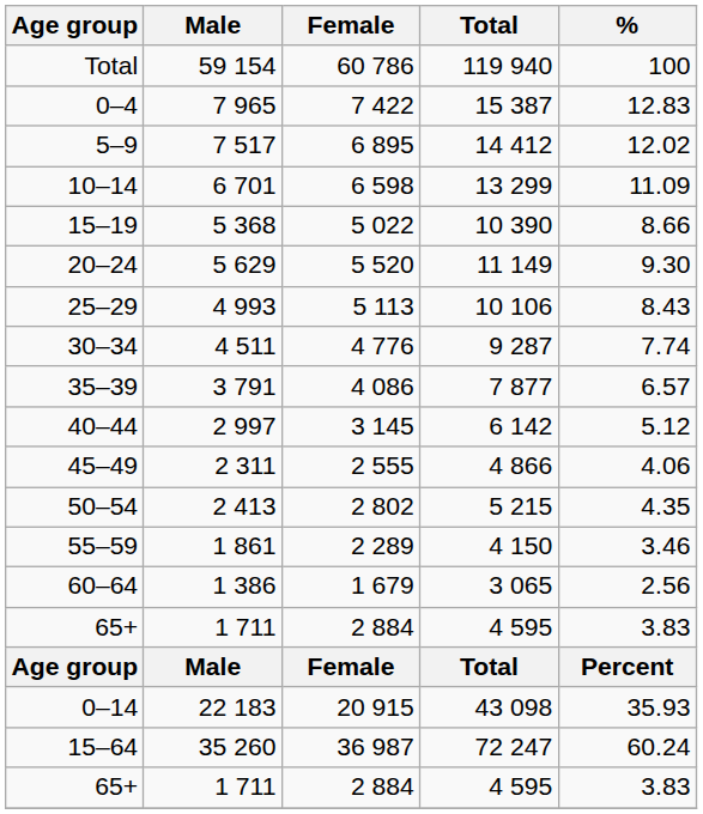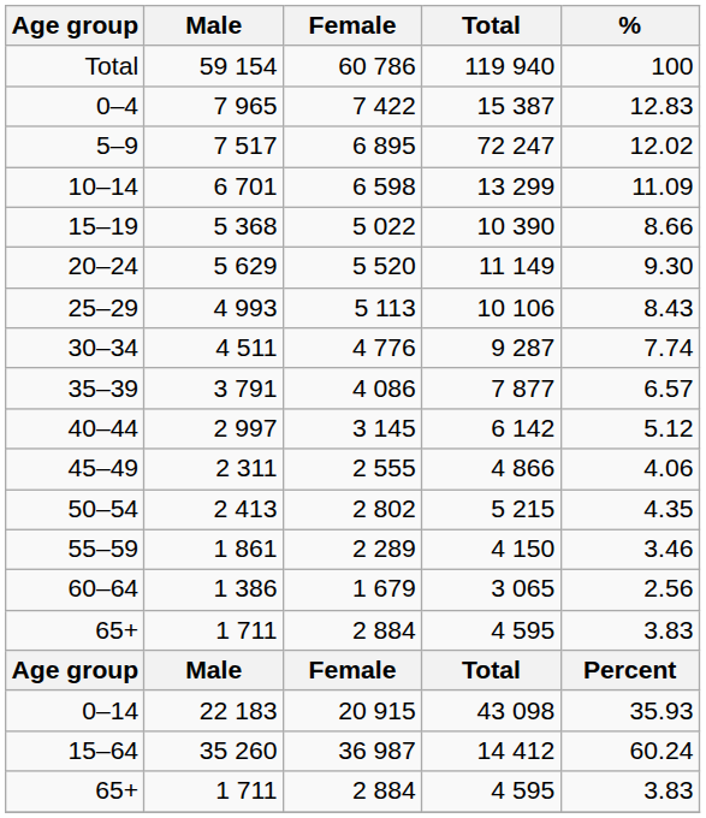5–9 | Total: 14 412 -> 72 247
15–64 | Total: 72 247 -> 14 412
